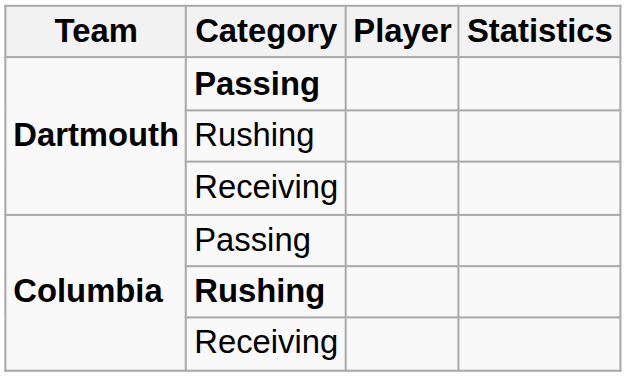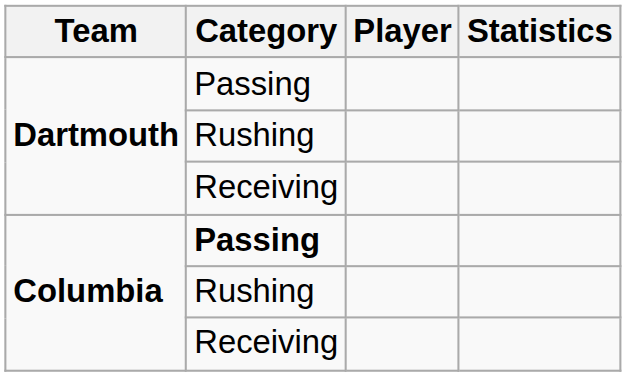Dartmouth / Passing | Category: bold -> normal
Columbia / Passing | Category: normal -> bold
Columbia / Rushing | Category: bold -> normal
